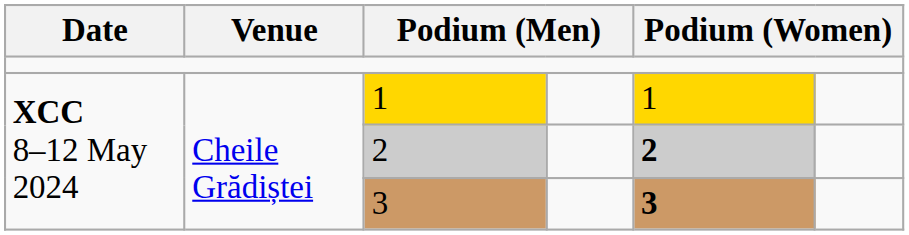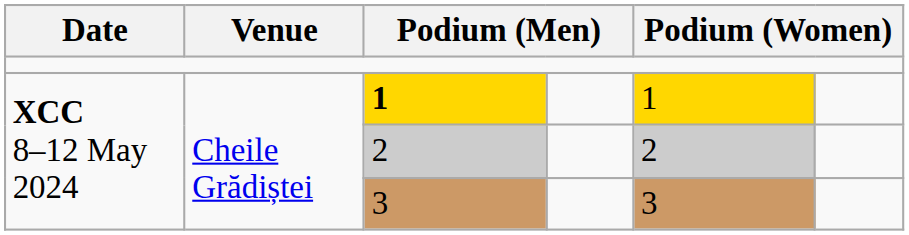row 3 | column 3: normal -> bold
row 4 | column 5: bold -> normal
row 5 | column 5: bold -> normal
